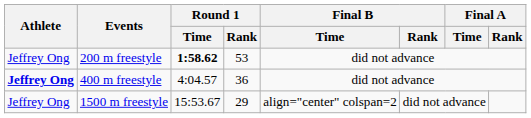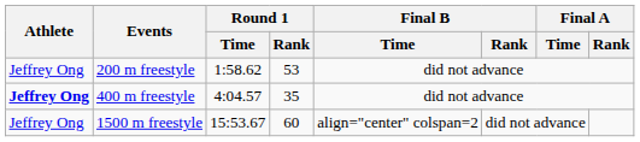200 m freestyle | Round 1 / Time: bold -> normal
400 m freestyle | Round 1 / Rank: 36 -> 35
1500 m freestyle | Round 1 / Rank: 29 -> 60
